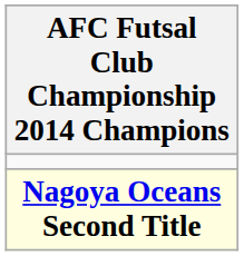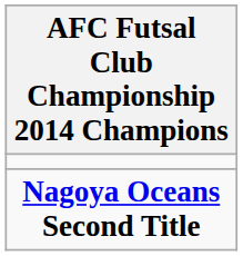row 3 | column 1: lightyellow background -> no background
